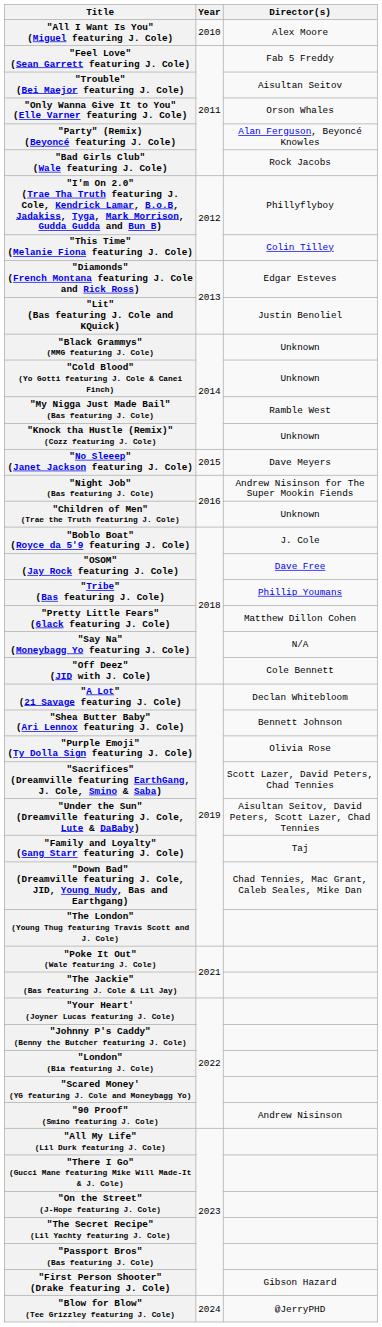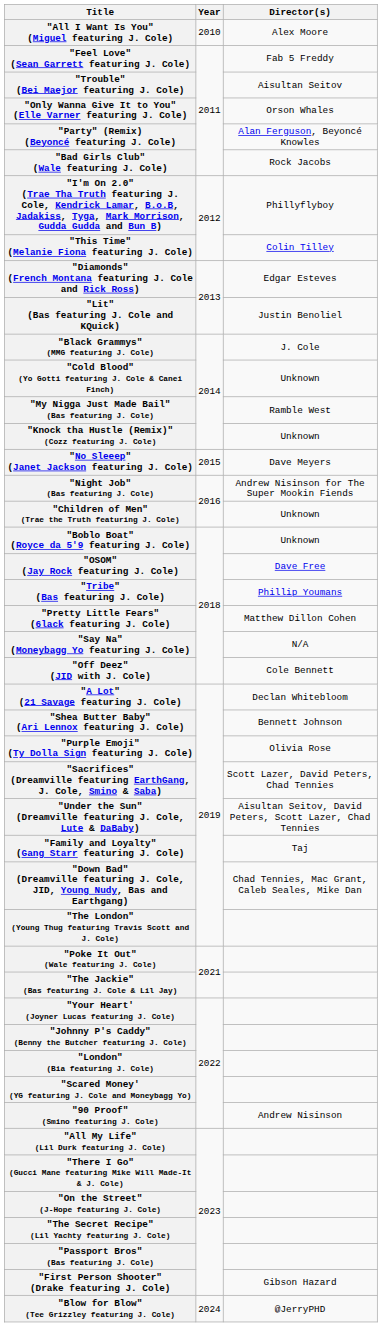"Black Grammys" (MMG featuring J. Cole) | Director(s): Unknown -> J. Cole
"Boblo Boat" (Royce da 5'9 featuring J. Cole) | Director(s): J. Cole -> Unknown
